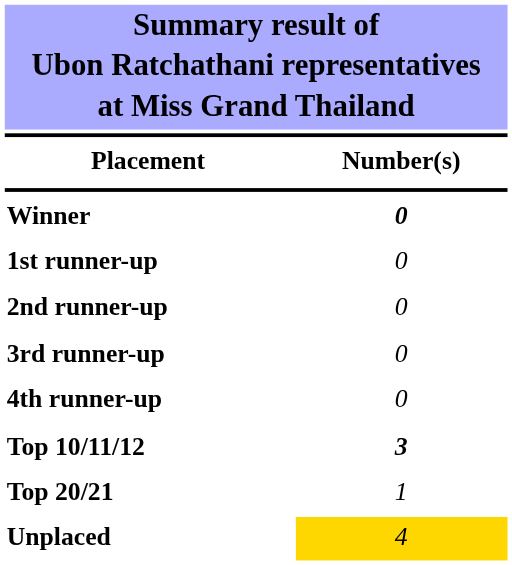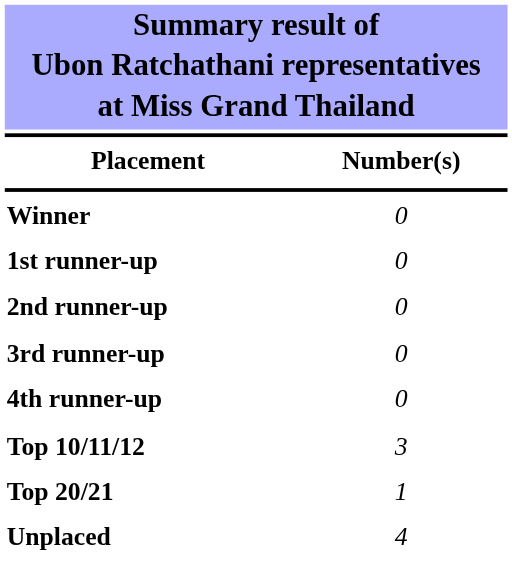row 3 | column 2: bold -> normal
row 8 | column 2: bold -> normal
row 10 | column 2: gold background -> no background
